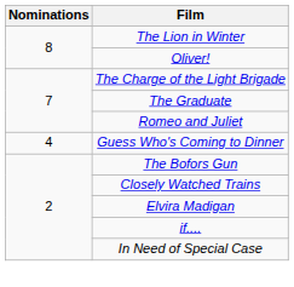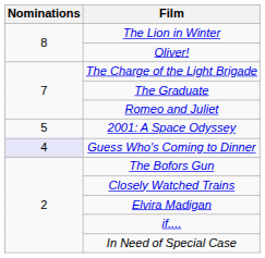+ row: 5 | 2001: A Space Odyssey
Guess Who's Coming to Dinner | Nominations: no background -> lavender background
